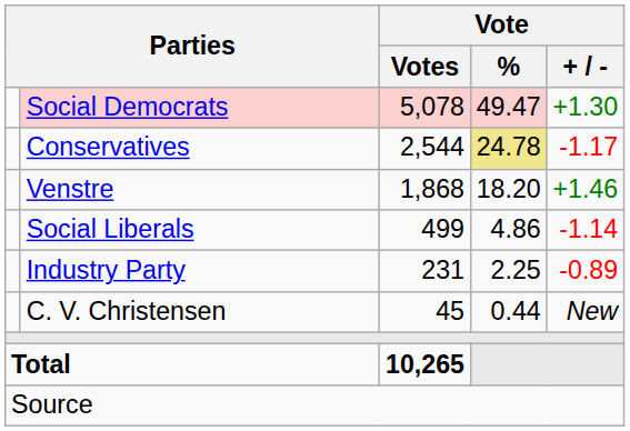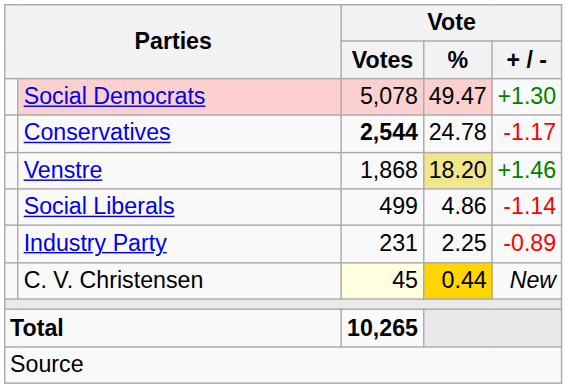Conservatives | Vote / Votes: normal -> bold
Conservatives | Vote / %: khaki background -> no background
Venstre | Vote / %: no background -> khaki background
C. V. Christensen | Vote / Votes: no background -> lightyellow background
C. V. Christensen | Vote / %: no background -> gold background
